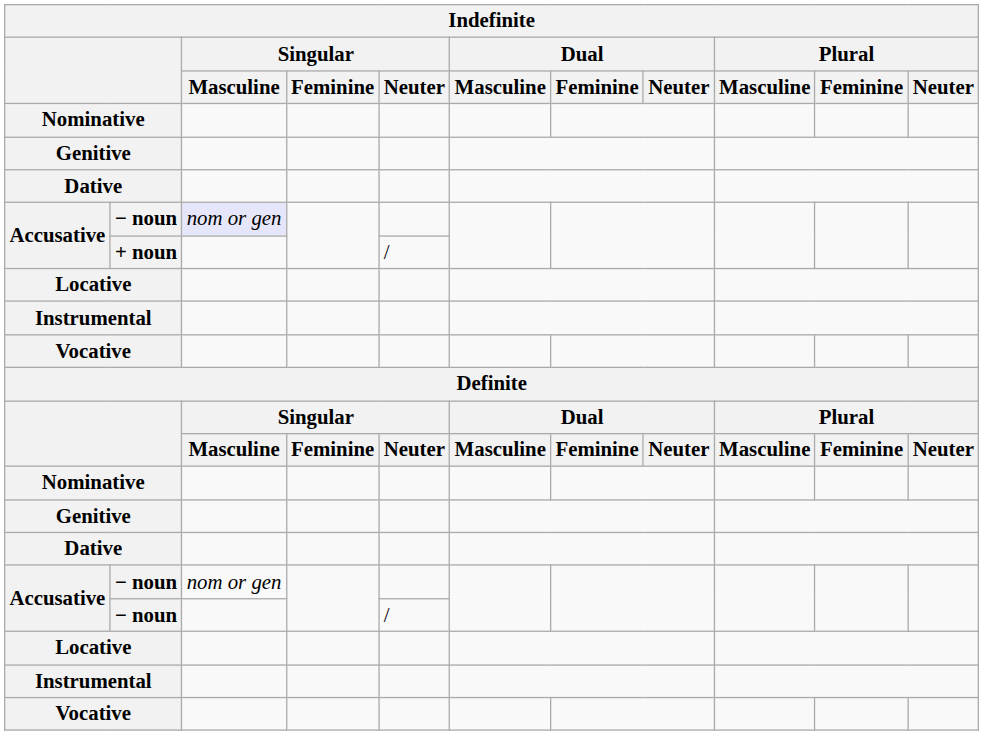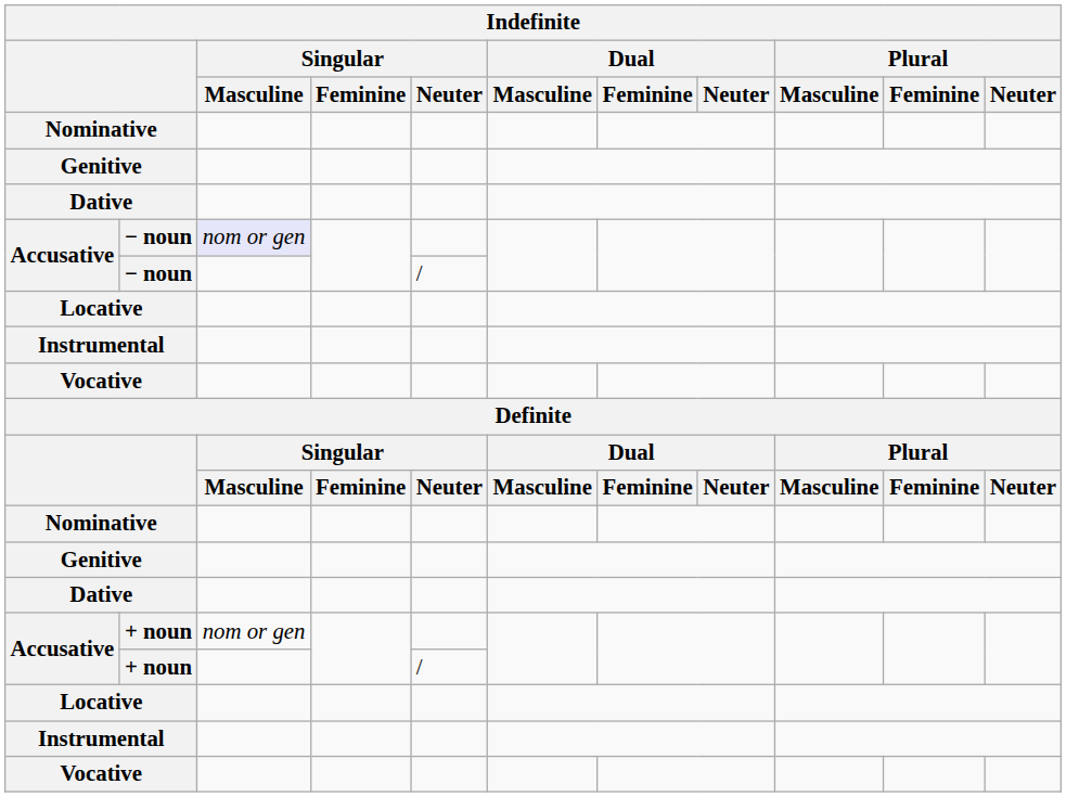row 8 | column 2: + noun -> − noun
row 18 | column 2: − noun -> + noun
row 19 | column 2: − noun -> + noun
